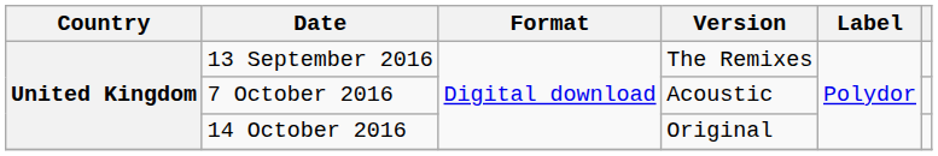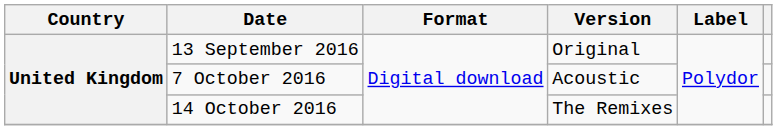13 September 2016 | Version: The Remixes -> Original
14 October 2016 | Version: Original -> The Remixes
